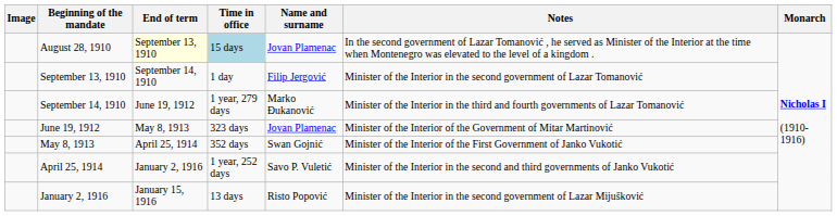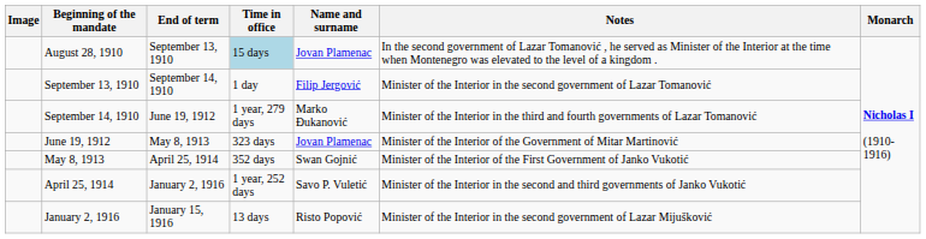August 28, 1910 | End of term: lightyellow background -> no background
